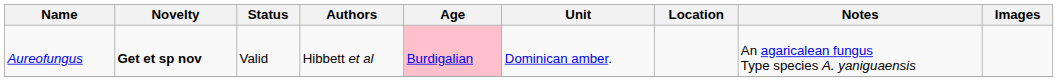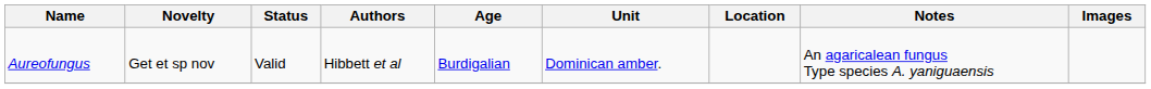Aureofungus | Novelty: bold -> normal
Aureofungus | Age: pink background -> no background
